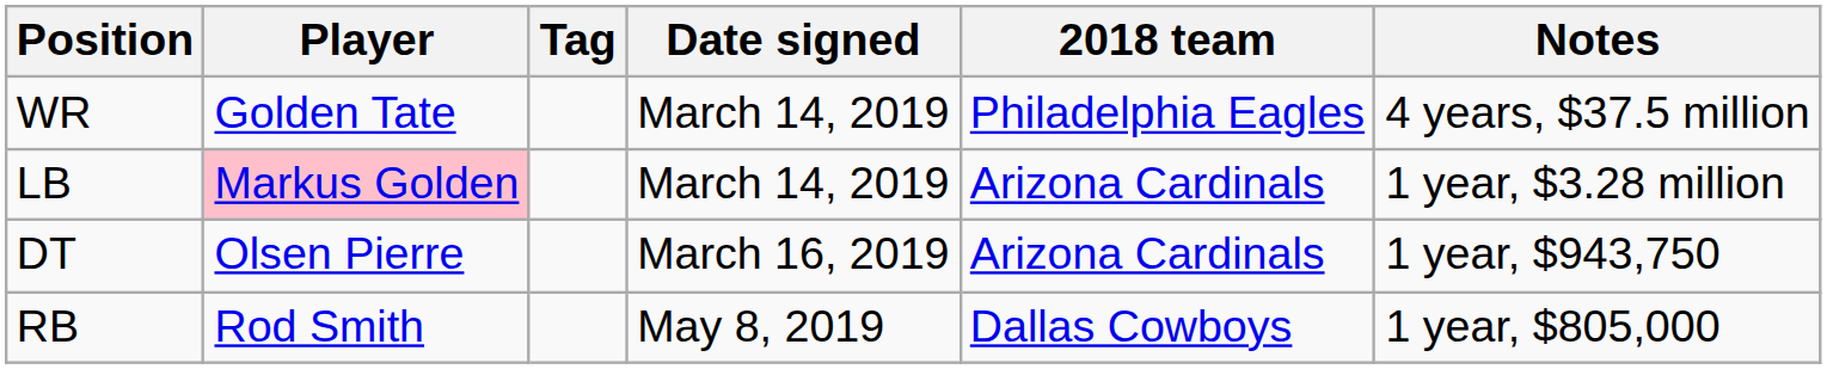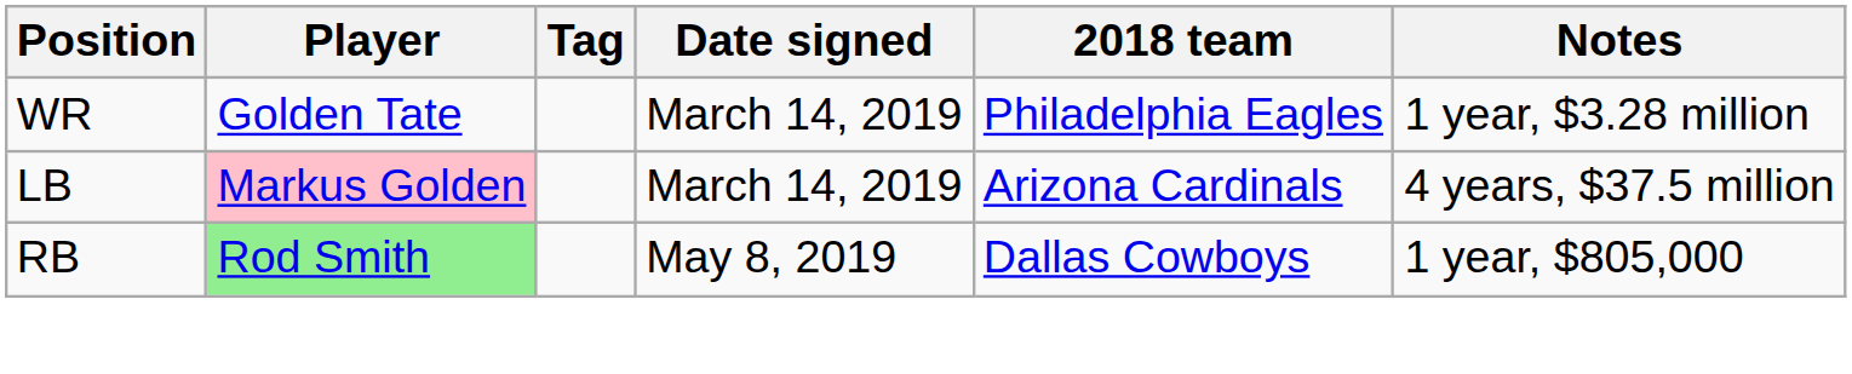WR | Notes: 4 years, $37.5 million -> 1 year, $3.28 million
LB | Notes: 1 year, $3.28 million -> 4 years, $37.5 million
- row: DT | Olsen Pierre | March 16, 2019 | Arizona Cardinals | 1 year, $943,750
RB | Player: no background -> lightgreen background
